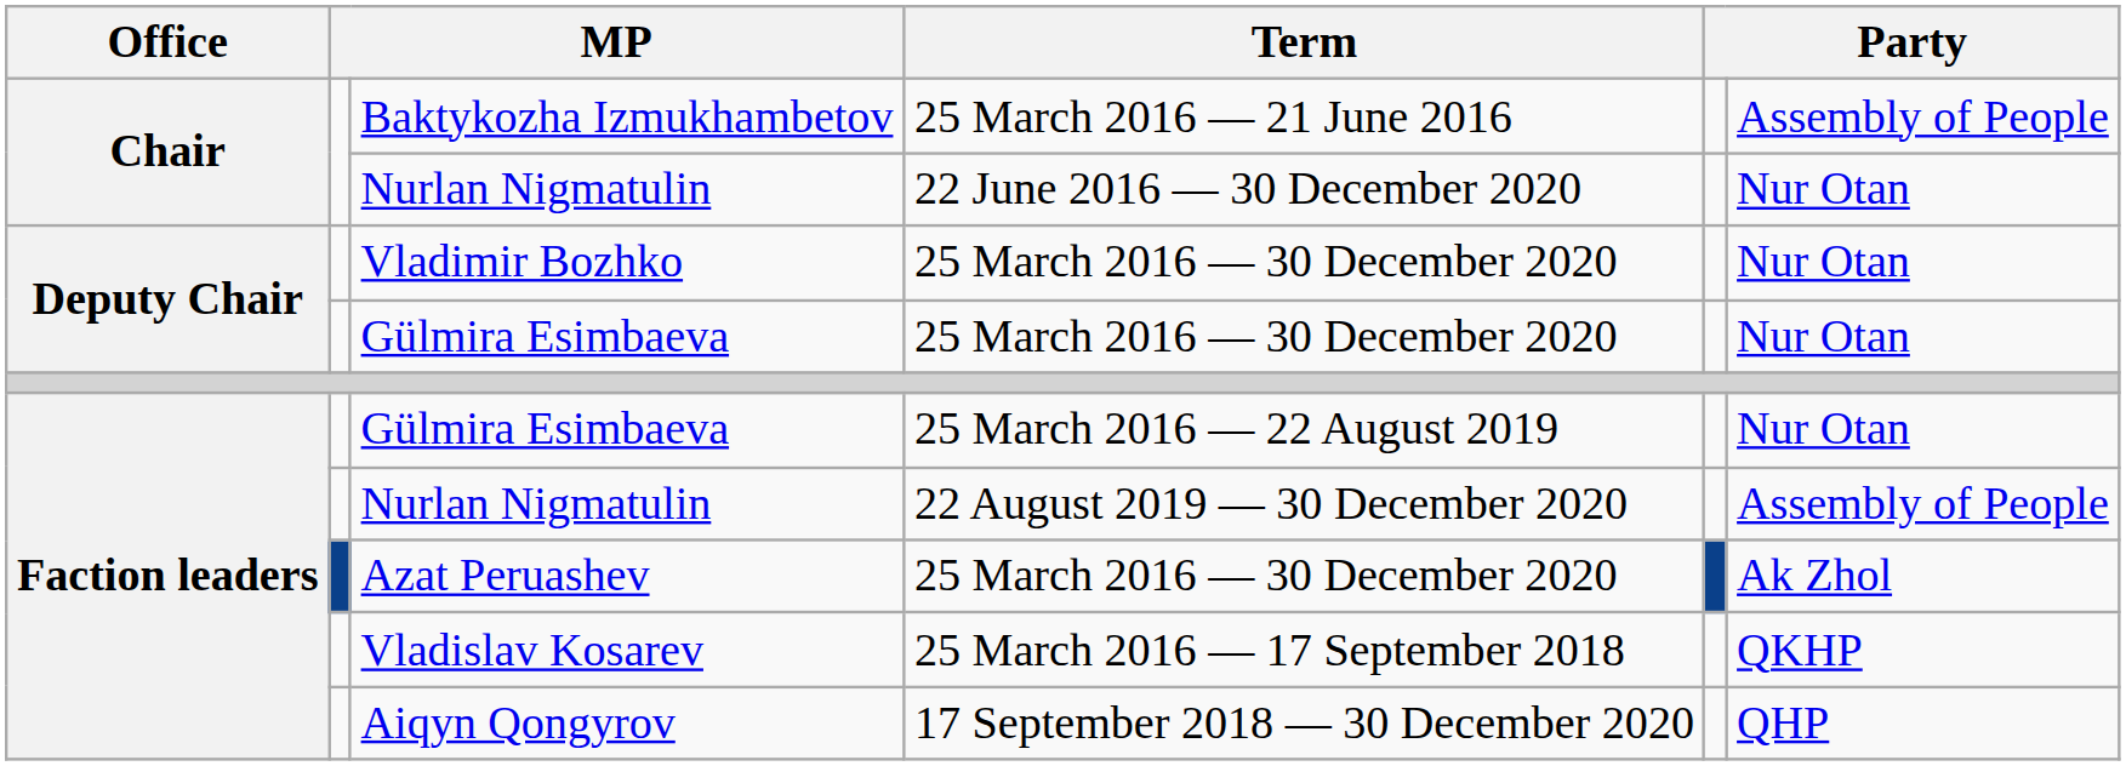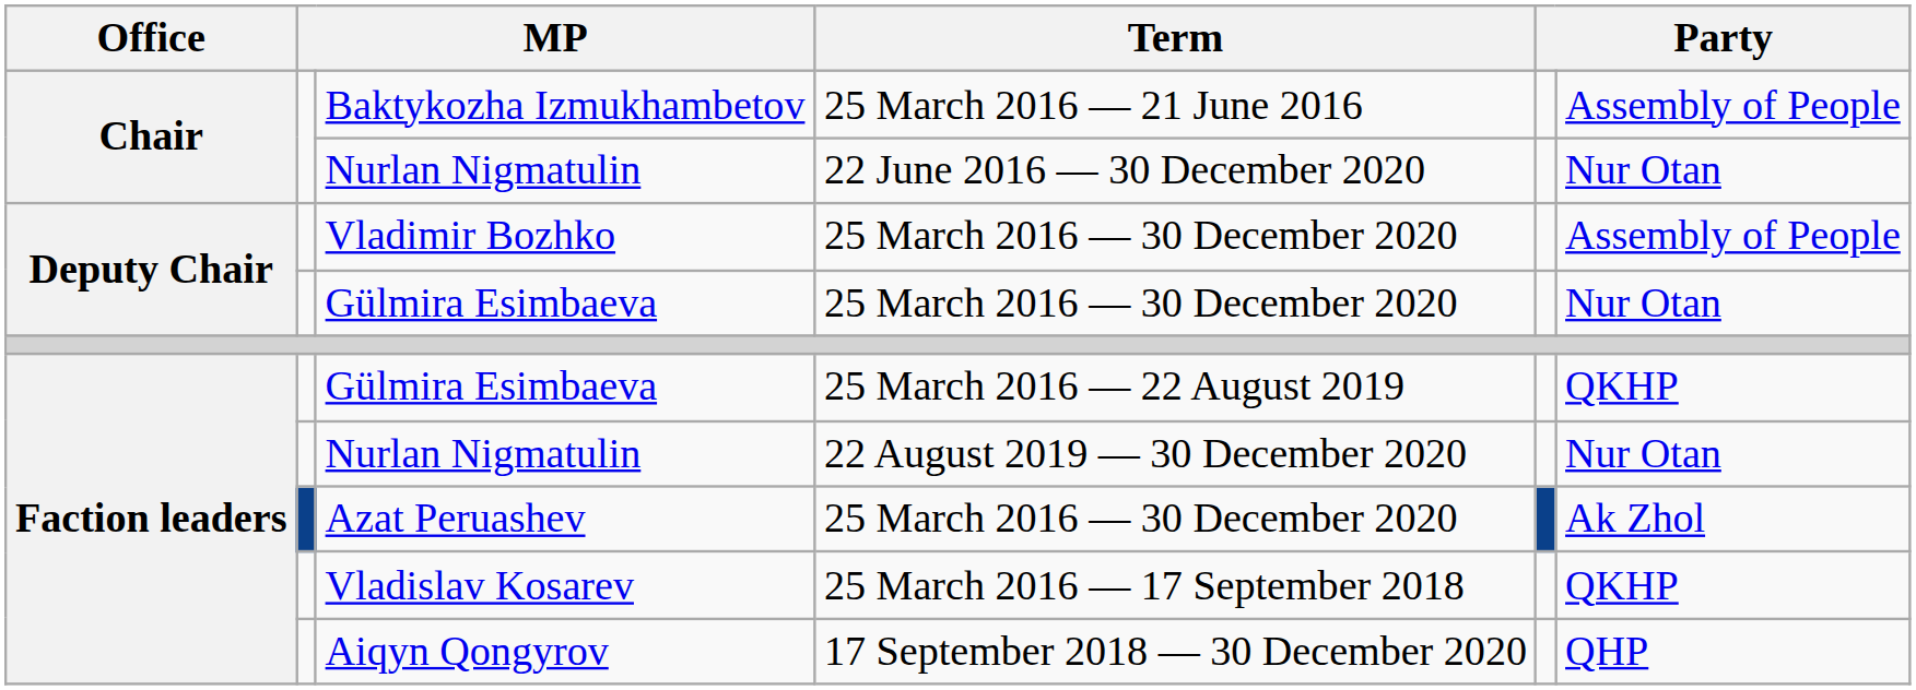Vladimir Bozhko | column 6: Nur Otan -> Assembly of People
Gülmira Esimbaeva / 25 March 2016 — 22 August 2019 | column 6: Nur Otan -> QKHP
Nurlan Nigmatulin / 22 August 2019 — 30 December 2020 | column 6: Assembly of People -> Nur Otan
